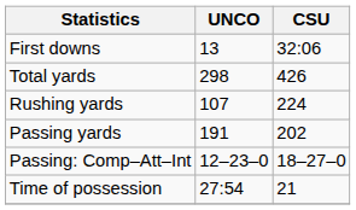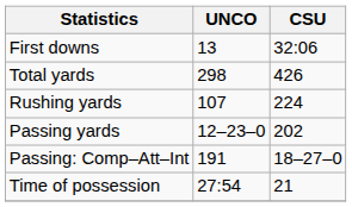Passing yards | UNCO: 191 -> 12–23–0
Passing: Comp–Att–Int | UNCO: 12–23–0 -> 191
